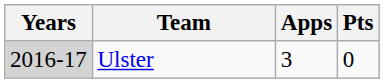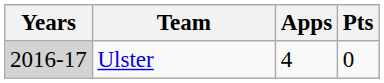Ulster | Apps: 3 -> 4
